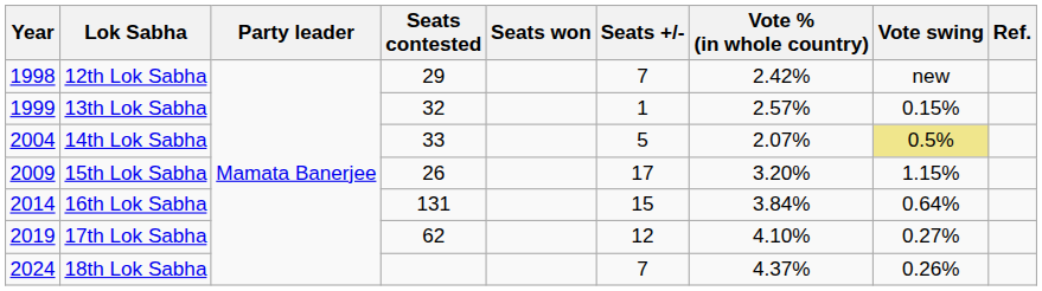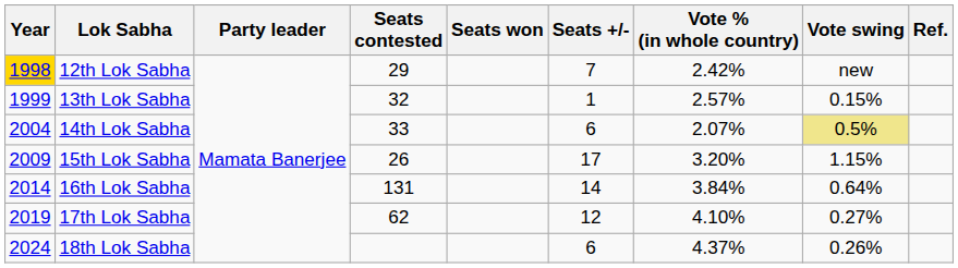12th Lok Sabha | Year: no background -> gold background
14th Lok Sabha | Seats +/-: 5 -> 6
16th Lok Sabha | Seats +/-: 15 -> 14
18th Lok Sabha | Seats +/-: 7 -> 6
